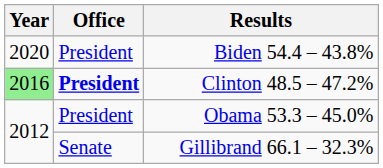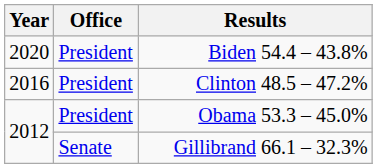Clinton 48.5 – 47.2% | Year: lightgreen background -> no background
Clinton 48.5 – 47.2% | Office: bold -> normal
